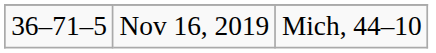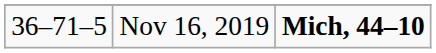Nov 16, 2019 | column 3: normal -> bold
